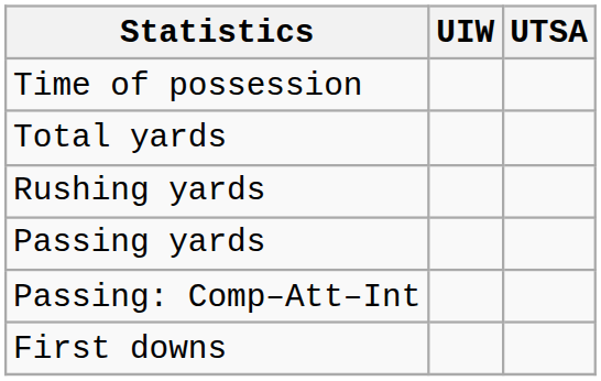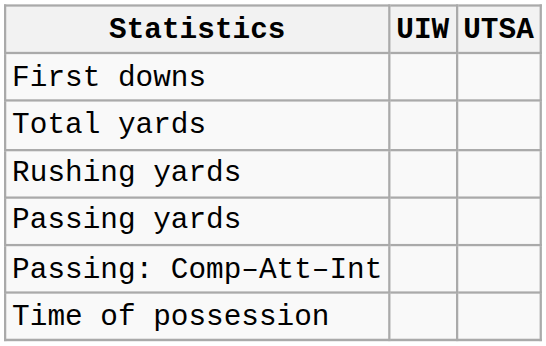rows swapped: First downs <-> Time of possession
